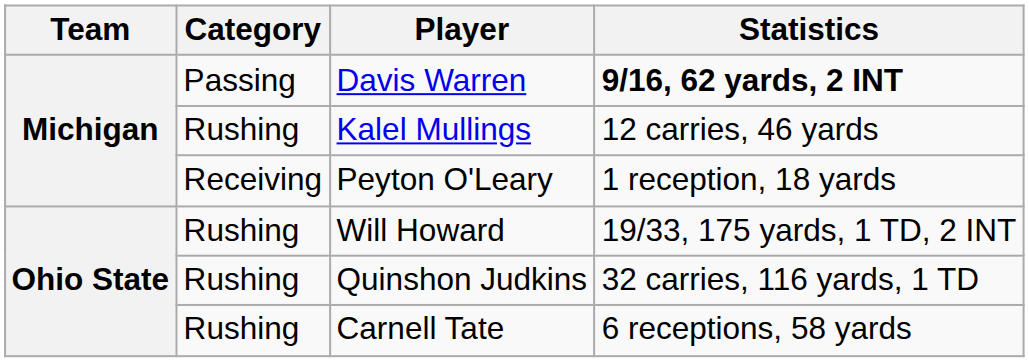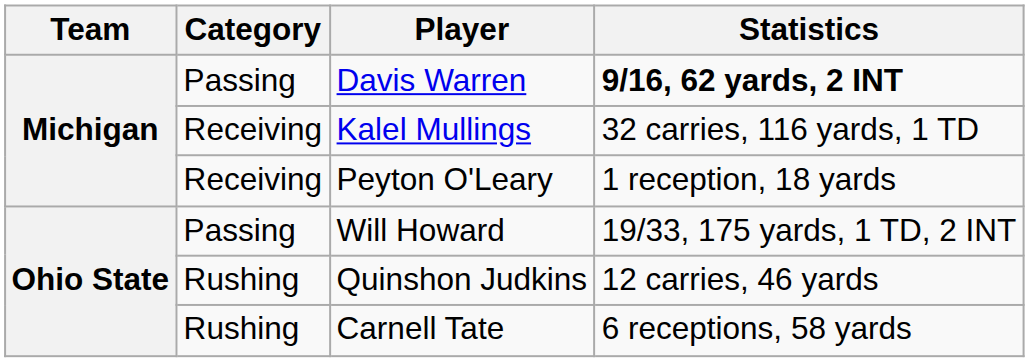Kalel Mullings | Category: Rushing -> Receiving
Kalel Mullings | Statistics: 12 carries, 46 yards -> 32 carries, 116 yards, 1 TD
Will Howard | Category: Rushing -> Passing
Quinshon Judkins | Statistics: 32 carries, 116 yards, 1 TD -> 12 carries, 46 yards
